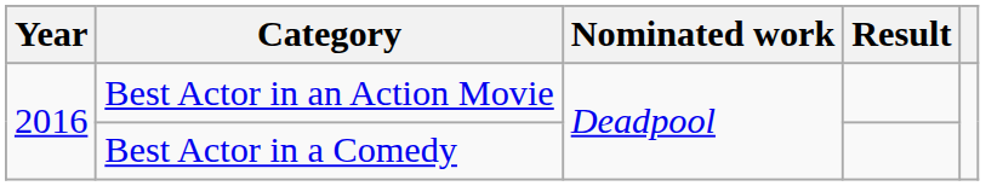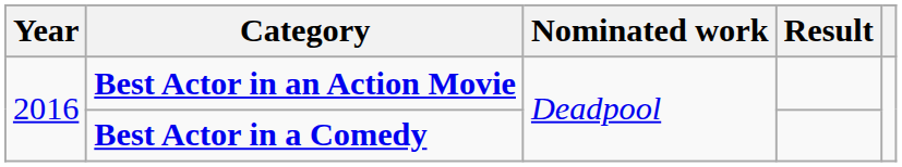Best Actor in an Action Movie | Category: normal -> bold
Best Actor in a Comedy | Category: normal -> bold
